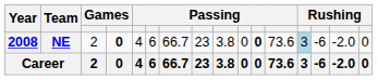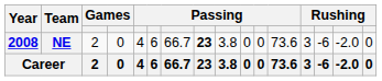NE | column 4: bold -> normal
NE | column 8: normal -> bold
NE | column 11: bold -> normal
NE | column 13: lightblue background -> no background
